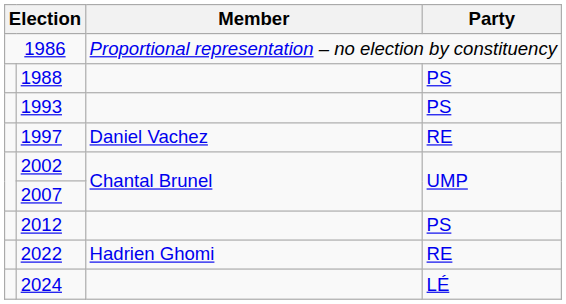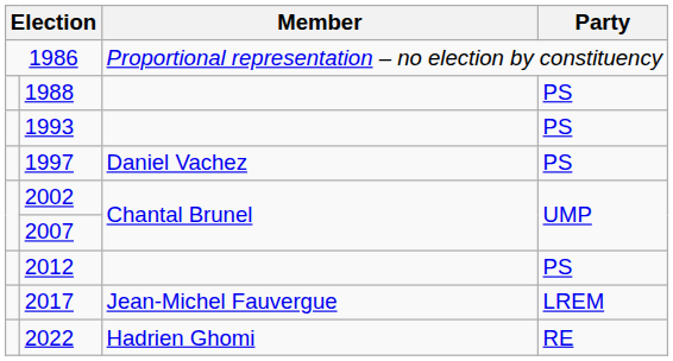1997 | Party: RE -> PS
+ row: 2017 | Jean-Michel Fauvergue | LREM
- row: 2024 | LÉ
